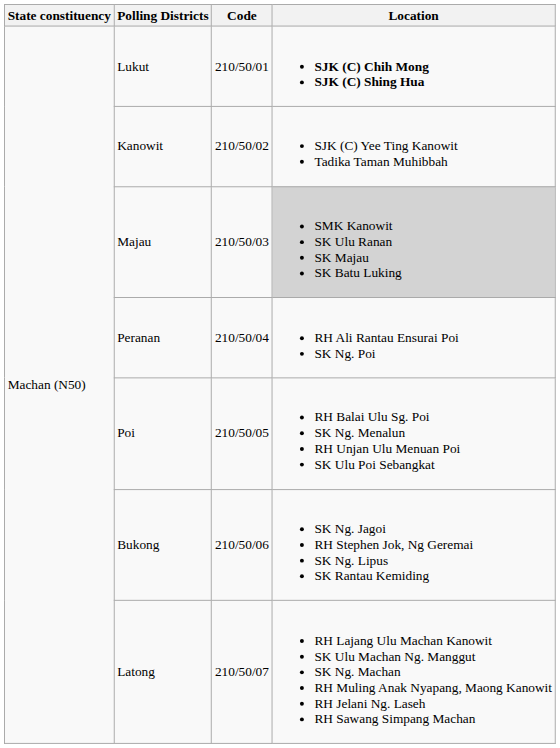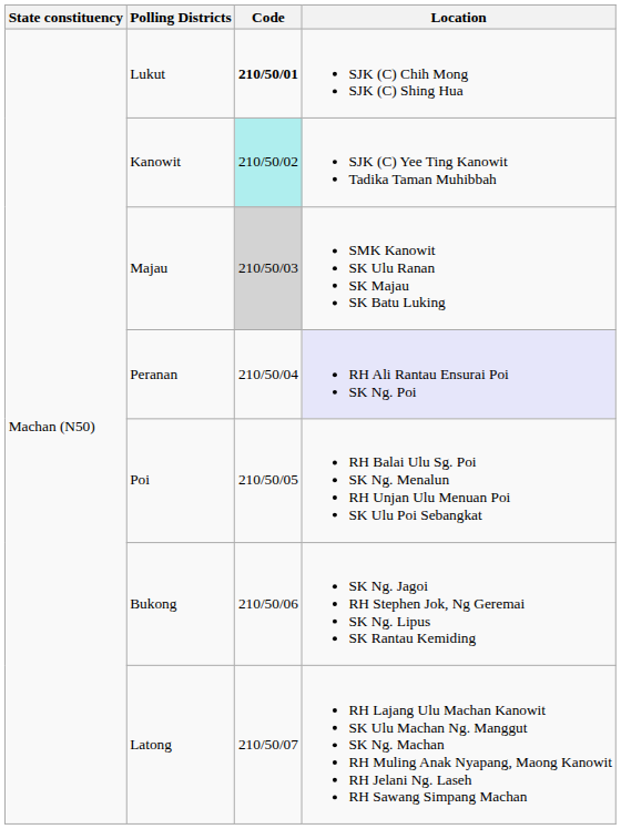Lukut | Code: normal -> bold
Lukut | Location: bold -> normal
Kanowit | Code: no background -> paleturquoise background
Majau | Code: no background -> lightgrey background
Majau | Location: lightgrey background -> no background
Peranan | Location: no background -> lavender background
